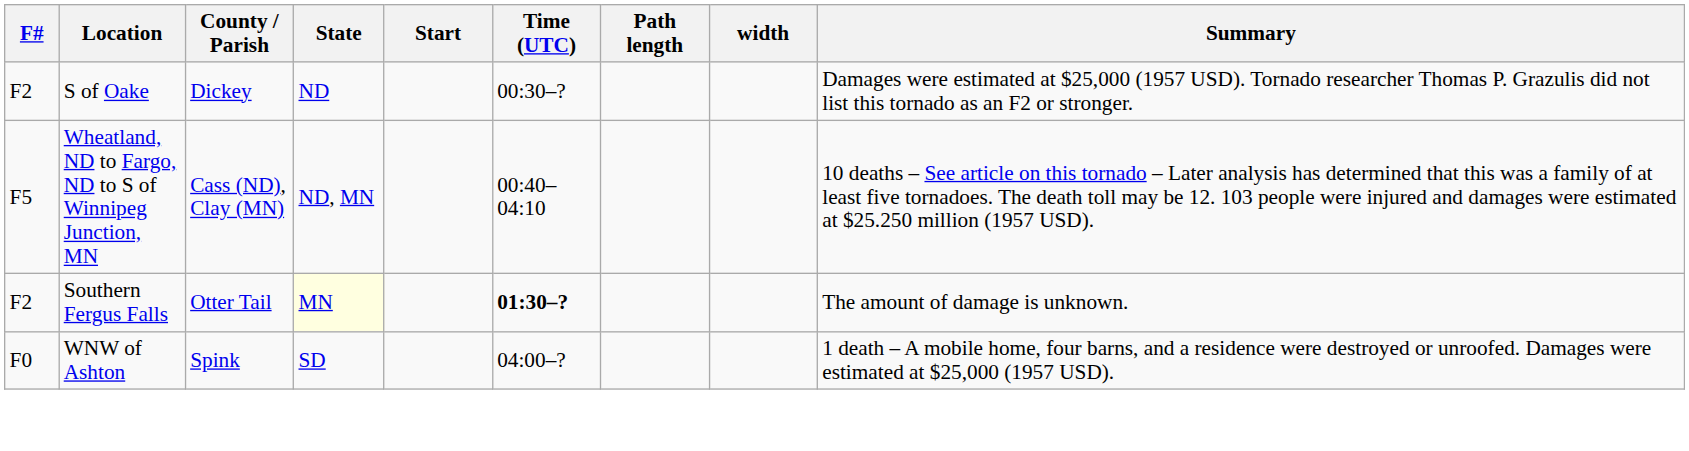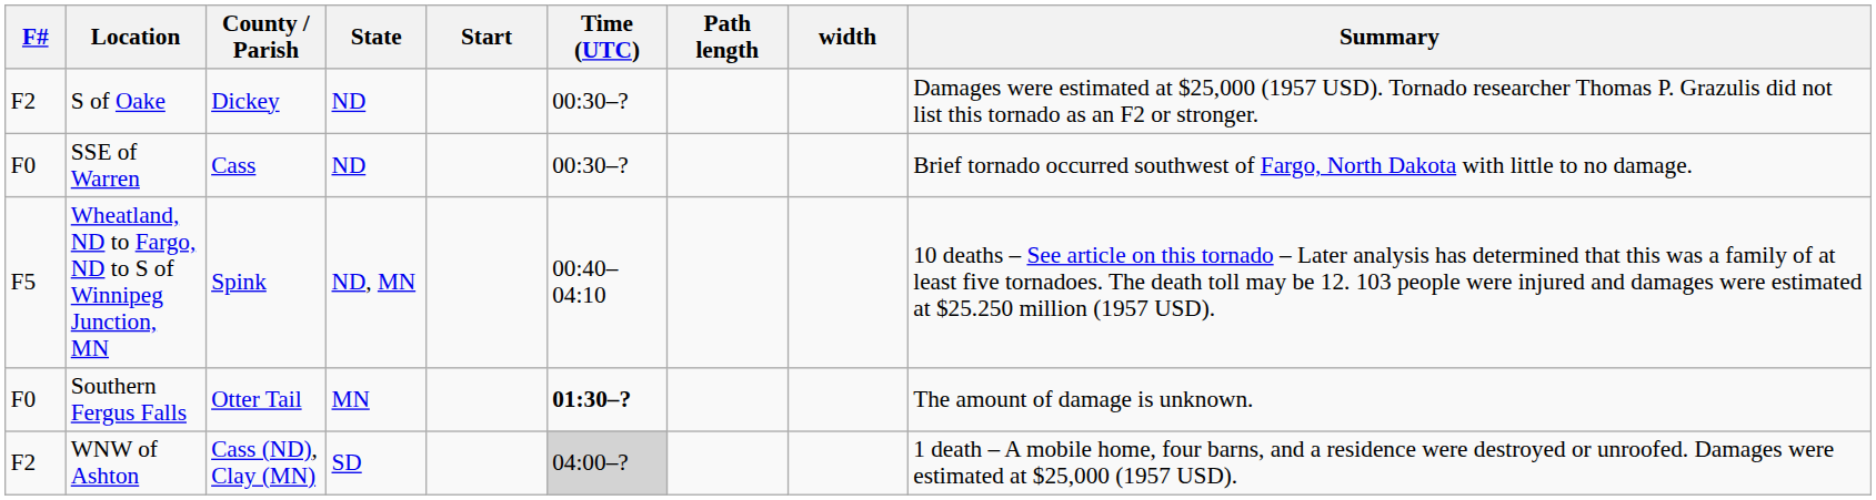+ row: F0 | SSE of Warren | Cass | ND | 00:30–? | Brief tornado occurred southwest of Fargo, North Dakota with little to no damage.
Wheatland, ND to Fargo, ND to S of Winnipeg Junction, MN | County / Parish: Cass (ND), Clay (MN) -> Spink
Southern Fergus Falls | F#: F2 -> F0
Southern Fergus Falls | State: lightyellow background -> no background
WNW of Ashton | F#: F0 -> F2
WNW of Ashton | County / Parish: Spink -> Cass (ND), Clay (MN)
WNW of Ashton | Time (UTC): no background -> lightgrey background
